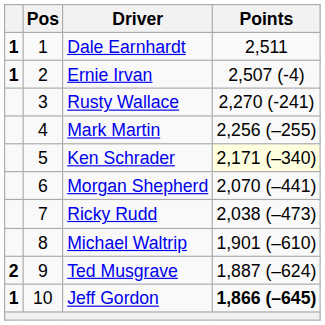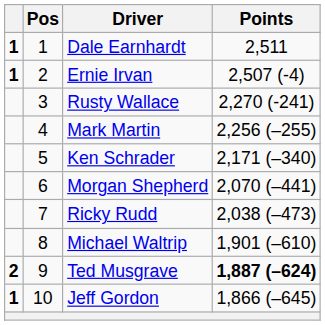Ken Schrader | Points: lightyellow background -> no background
Ted Musgrave | Points: normal -> bold
Jeff Gordon | Points: bold -> normal
